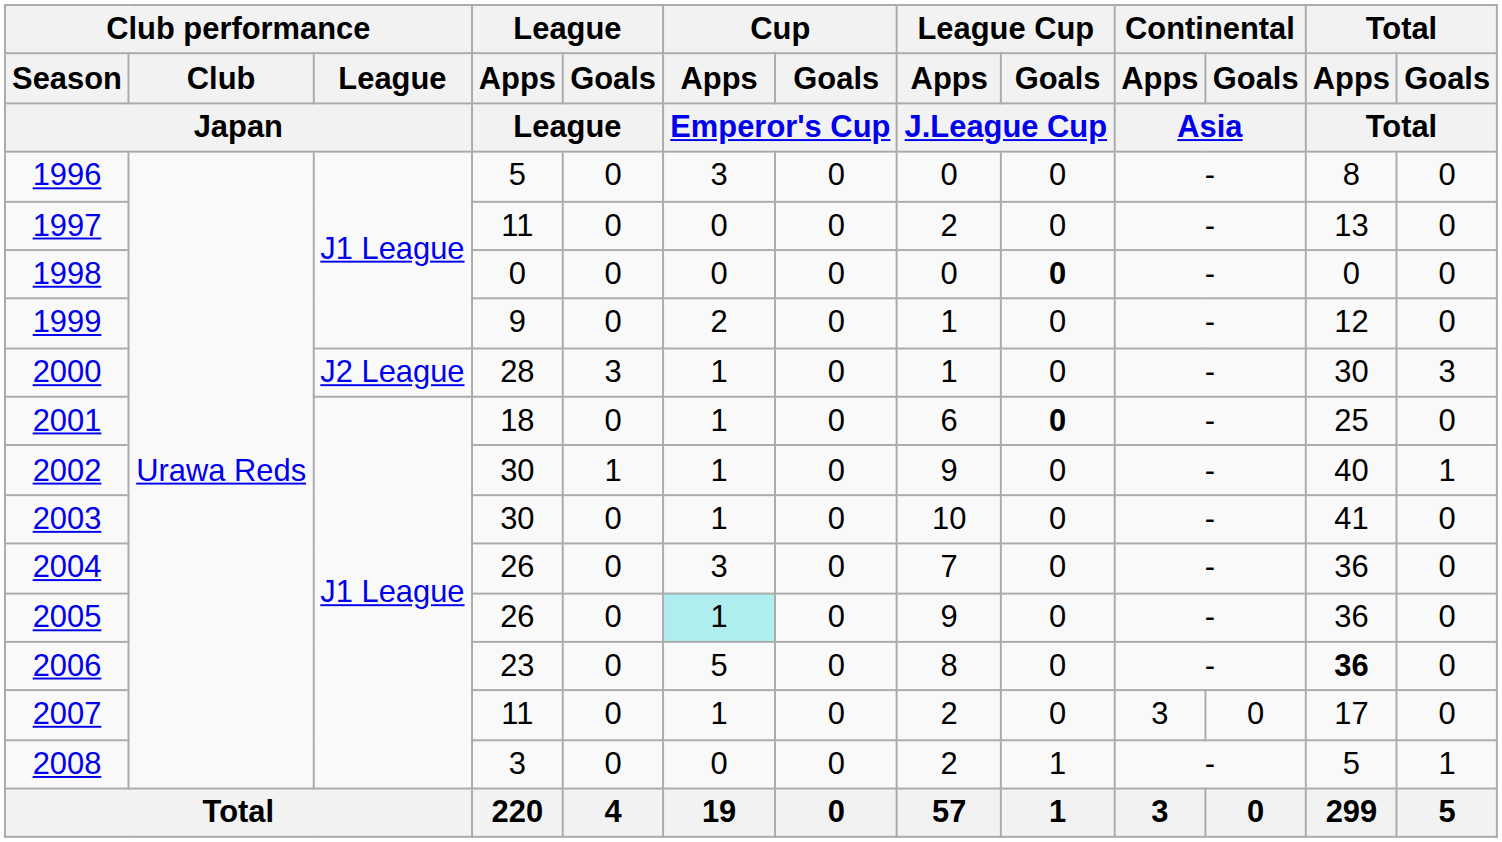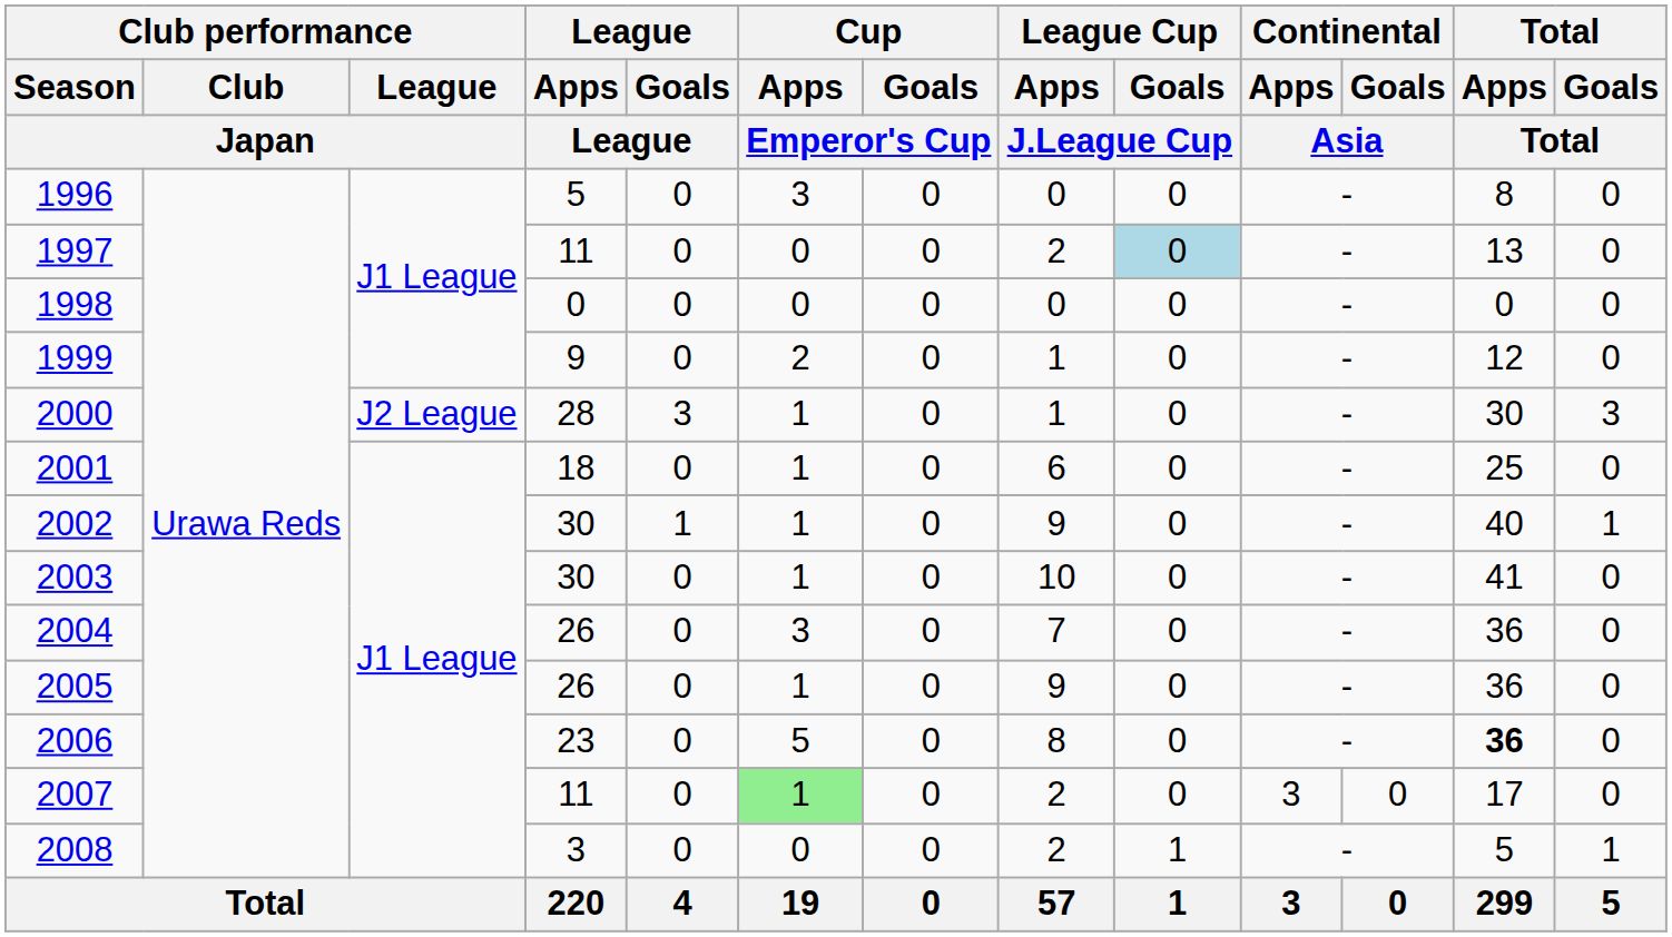1997 | League Cup / Goals / J.League Cup: no background -> lightblue background
1998 | League Cup / Goals / J.League Cup: bold -> normal
2001 | League Cup / Goals / J.League Cup: bold -> normal
2005 | Cup / Apps / Emperor's Cup: paleturquoise background -> no background
2007 | Cup / Apps / Emperor's Cup: no background -> lightgreen background
